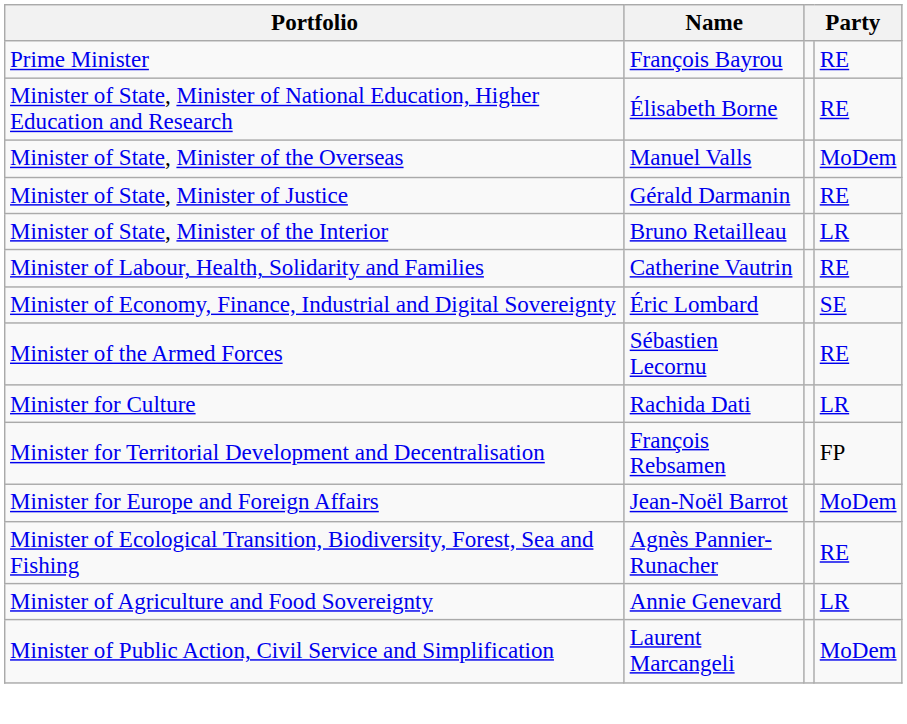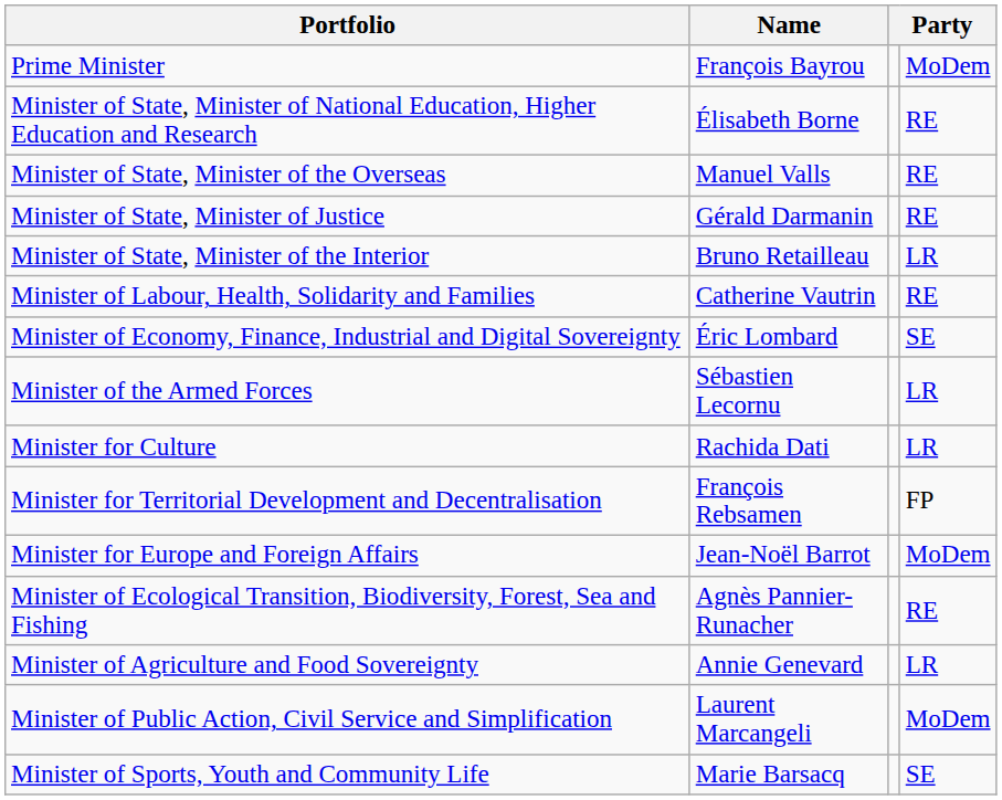Prime Minister | column 4: RE -> MoDem
Minister of State, Minister of the Overseas | column 4: MoDem -> RE
Minister of the Armed Forces | column 4: RE -> LR
+ row: Minister of Sports, Youth and Community Life | Marie Barsacq | SE
